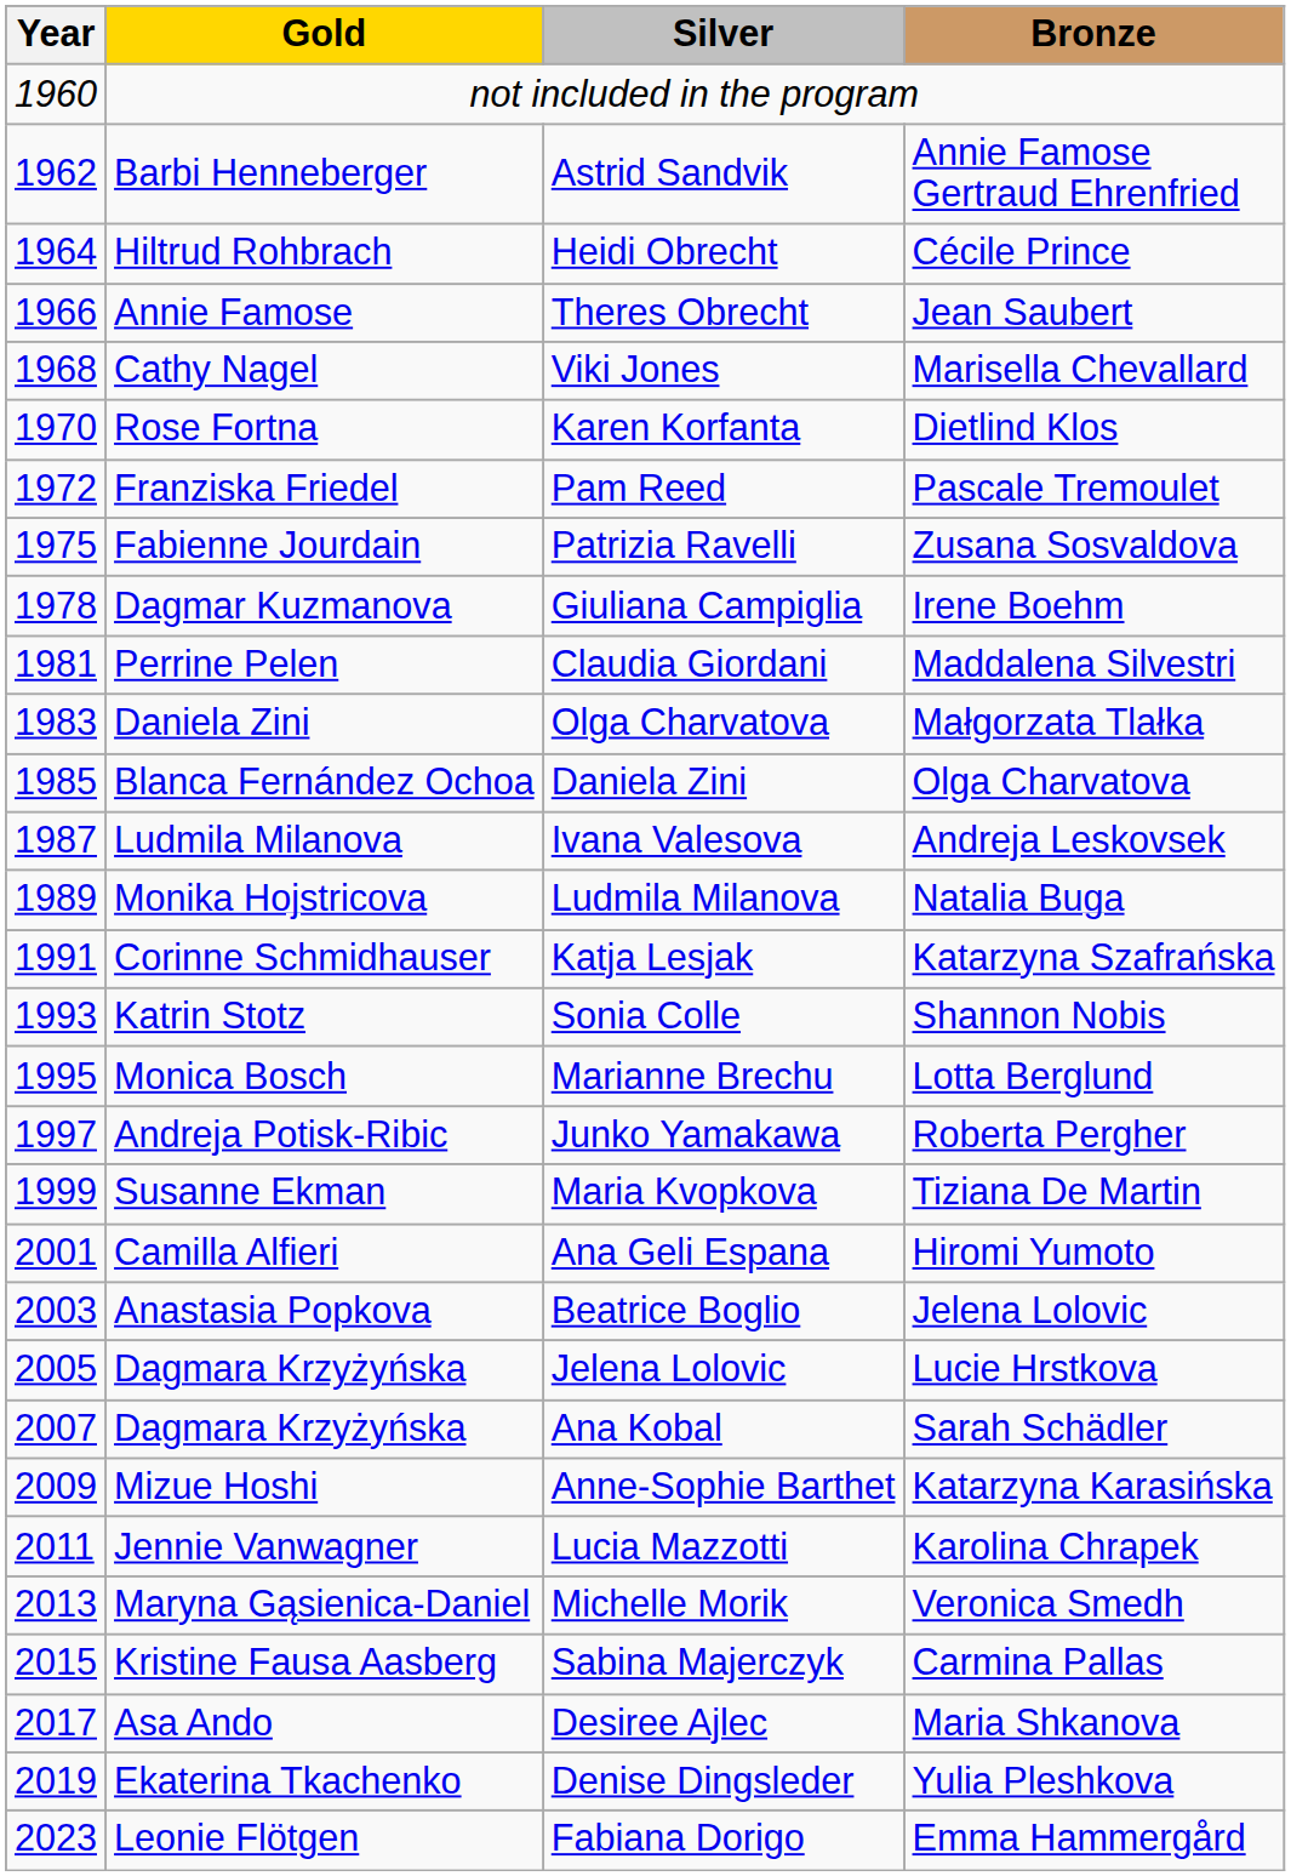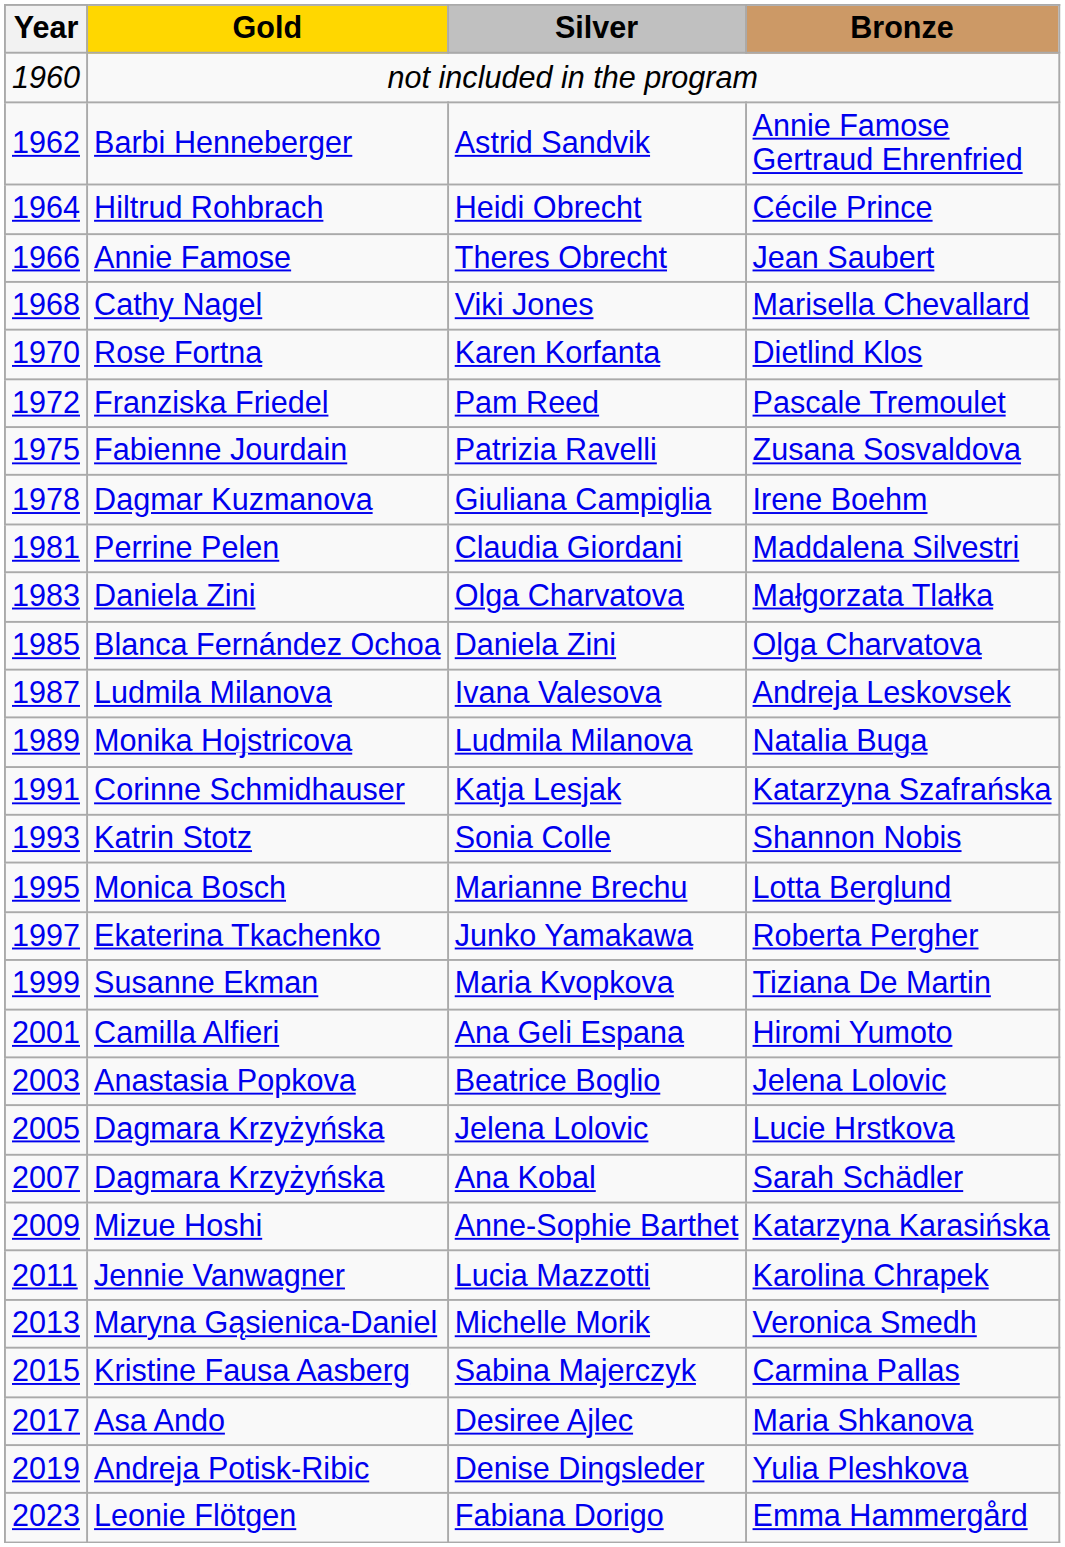Junko Yamakawa | Gold: Andreja Potisk-Ribic -> Ekaterina Tkachenko
Denise Dingsleder | Gold: Ekaterina Tkachenko -> Andreja Potisk-Ribic
